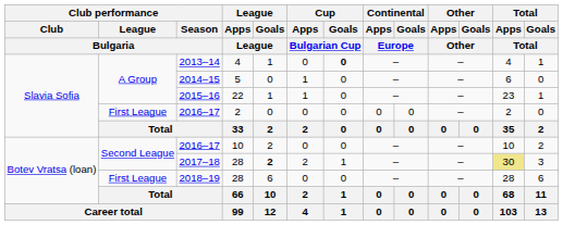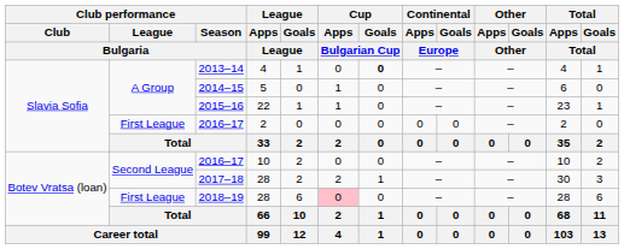2017–18 | League / Goals / League: bold -> normal
2017–18 | Total / Apps / Total: khaki background -> no background
2018–19 | Cup / Apps / Bulgarian Cup: no background -> pink background
